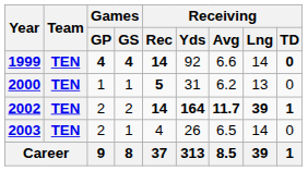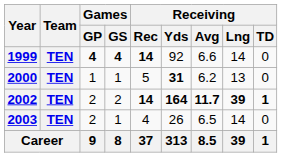1999 | Receiving / TD: bold -> normal
2000 | Receiving / Rec: bold -> normal
2000 | Receiving / Yds: normal -> bold
